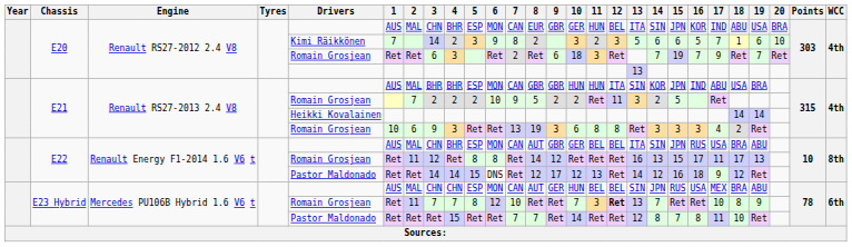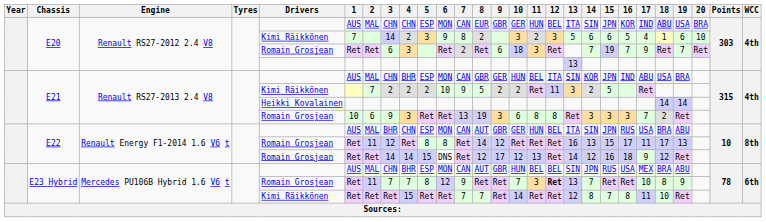row 2 | 4: BHR -> CHN
row 2 | 18: no background -> lavender background
row 3 | 17: 7 -> 4
row 6 | 3: BHR -> CHN
row 6 | 9: GBR -> GER
row 6 | 11: HUN -> BEL
row 7 | Drivers: Romain Grosjean -> Kimi Räikkönen
row 9 | 17: 4 -> 7
row 10 | 3: CHN -> BHR
row 10 | 4: BHR -> CHN
row 10 | 11: BEL -> HUN
row 12 | Drivers: Pastor Maldonado -> Romain Grosjean
row 13 | 4: CHN -> BHR
row 13 | 9: GER -> GBR
row 14 | 7: 10 -> 9
row 15 | Drivers: Pastor Maldonado -> Kimi Räikkönen
